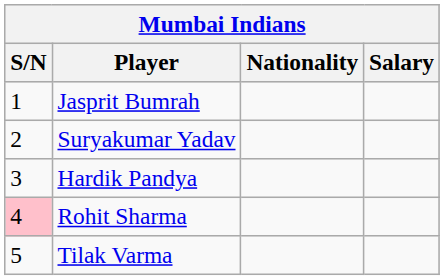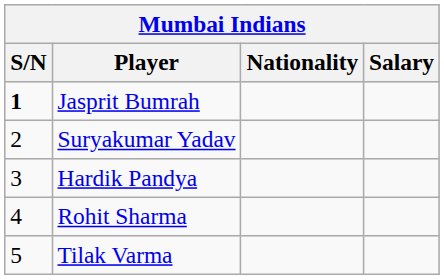Jasprit Bumrah | S/N: normal -> bold
Rohit Sharma | S/N: pink background -> no background
